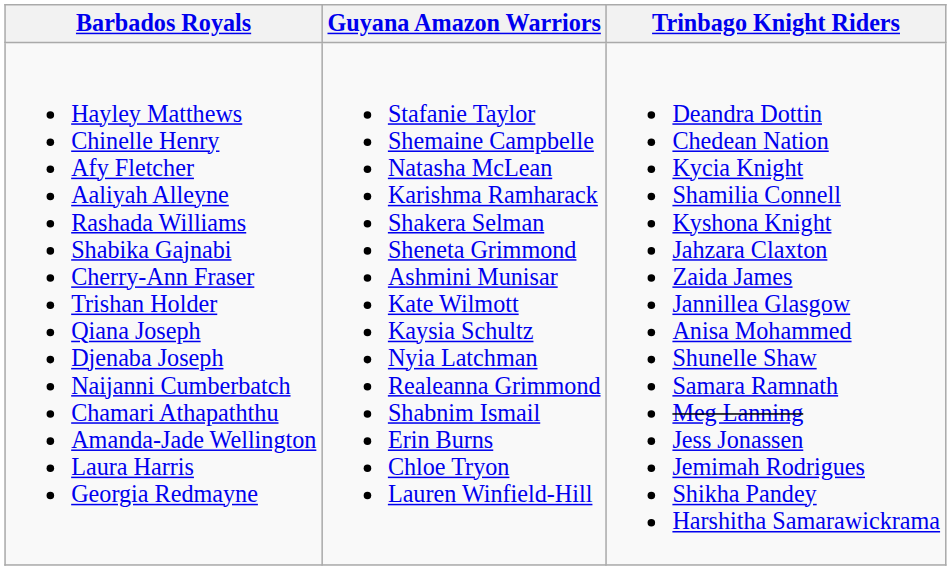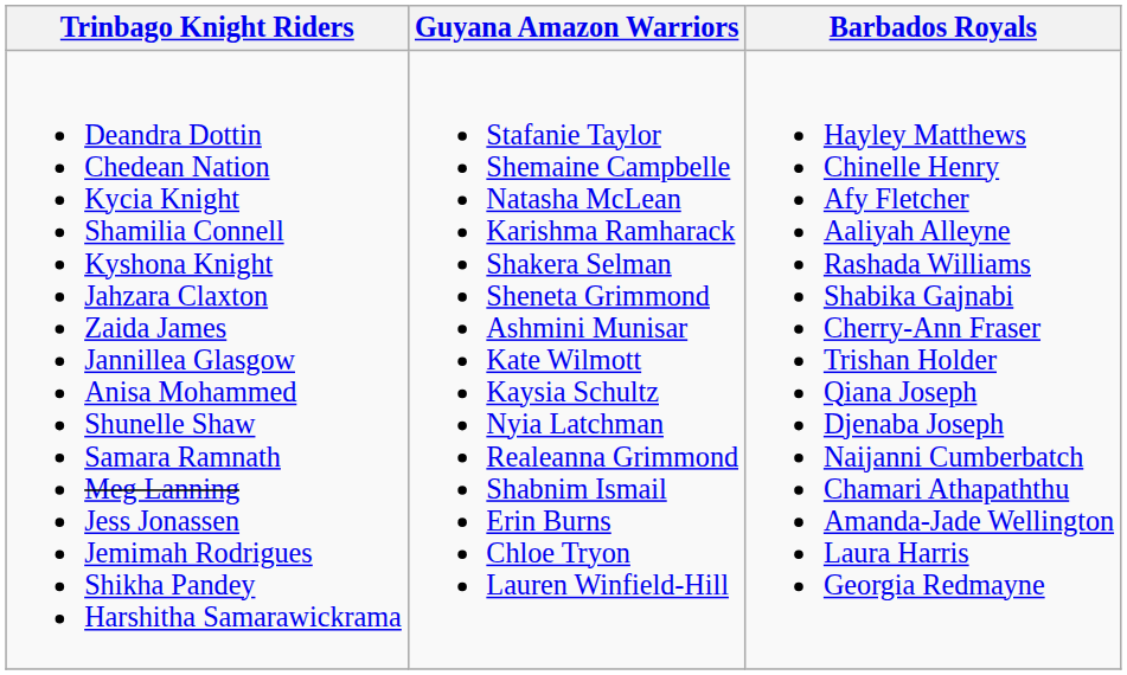columns swapped: Barbados Royals <-> Trinbago Knight Riders
